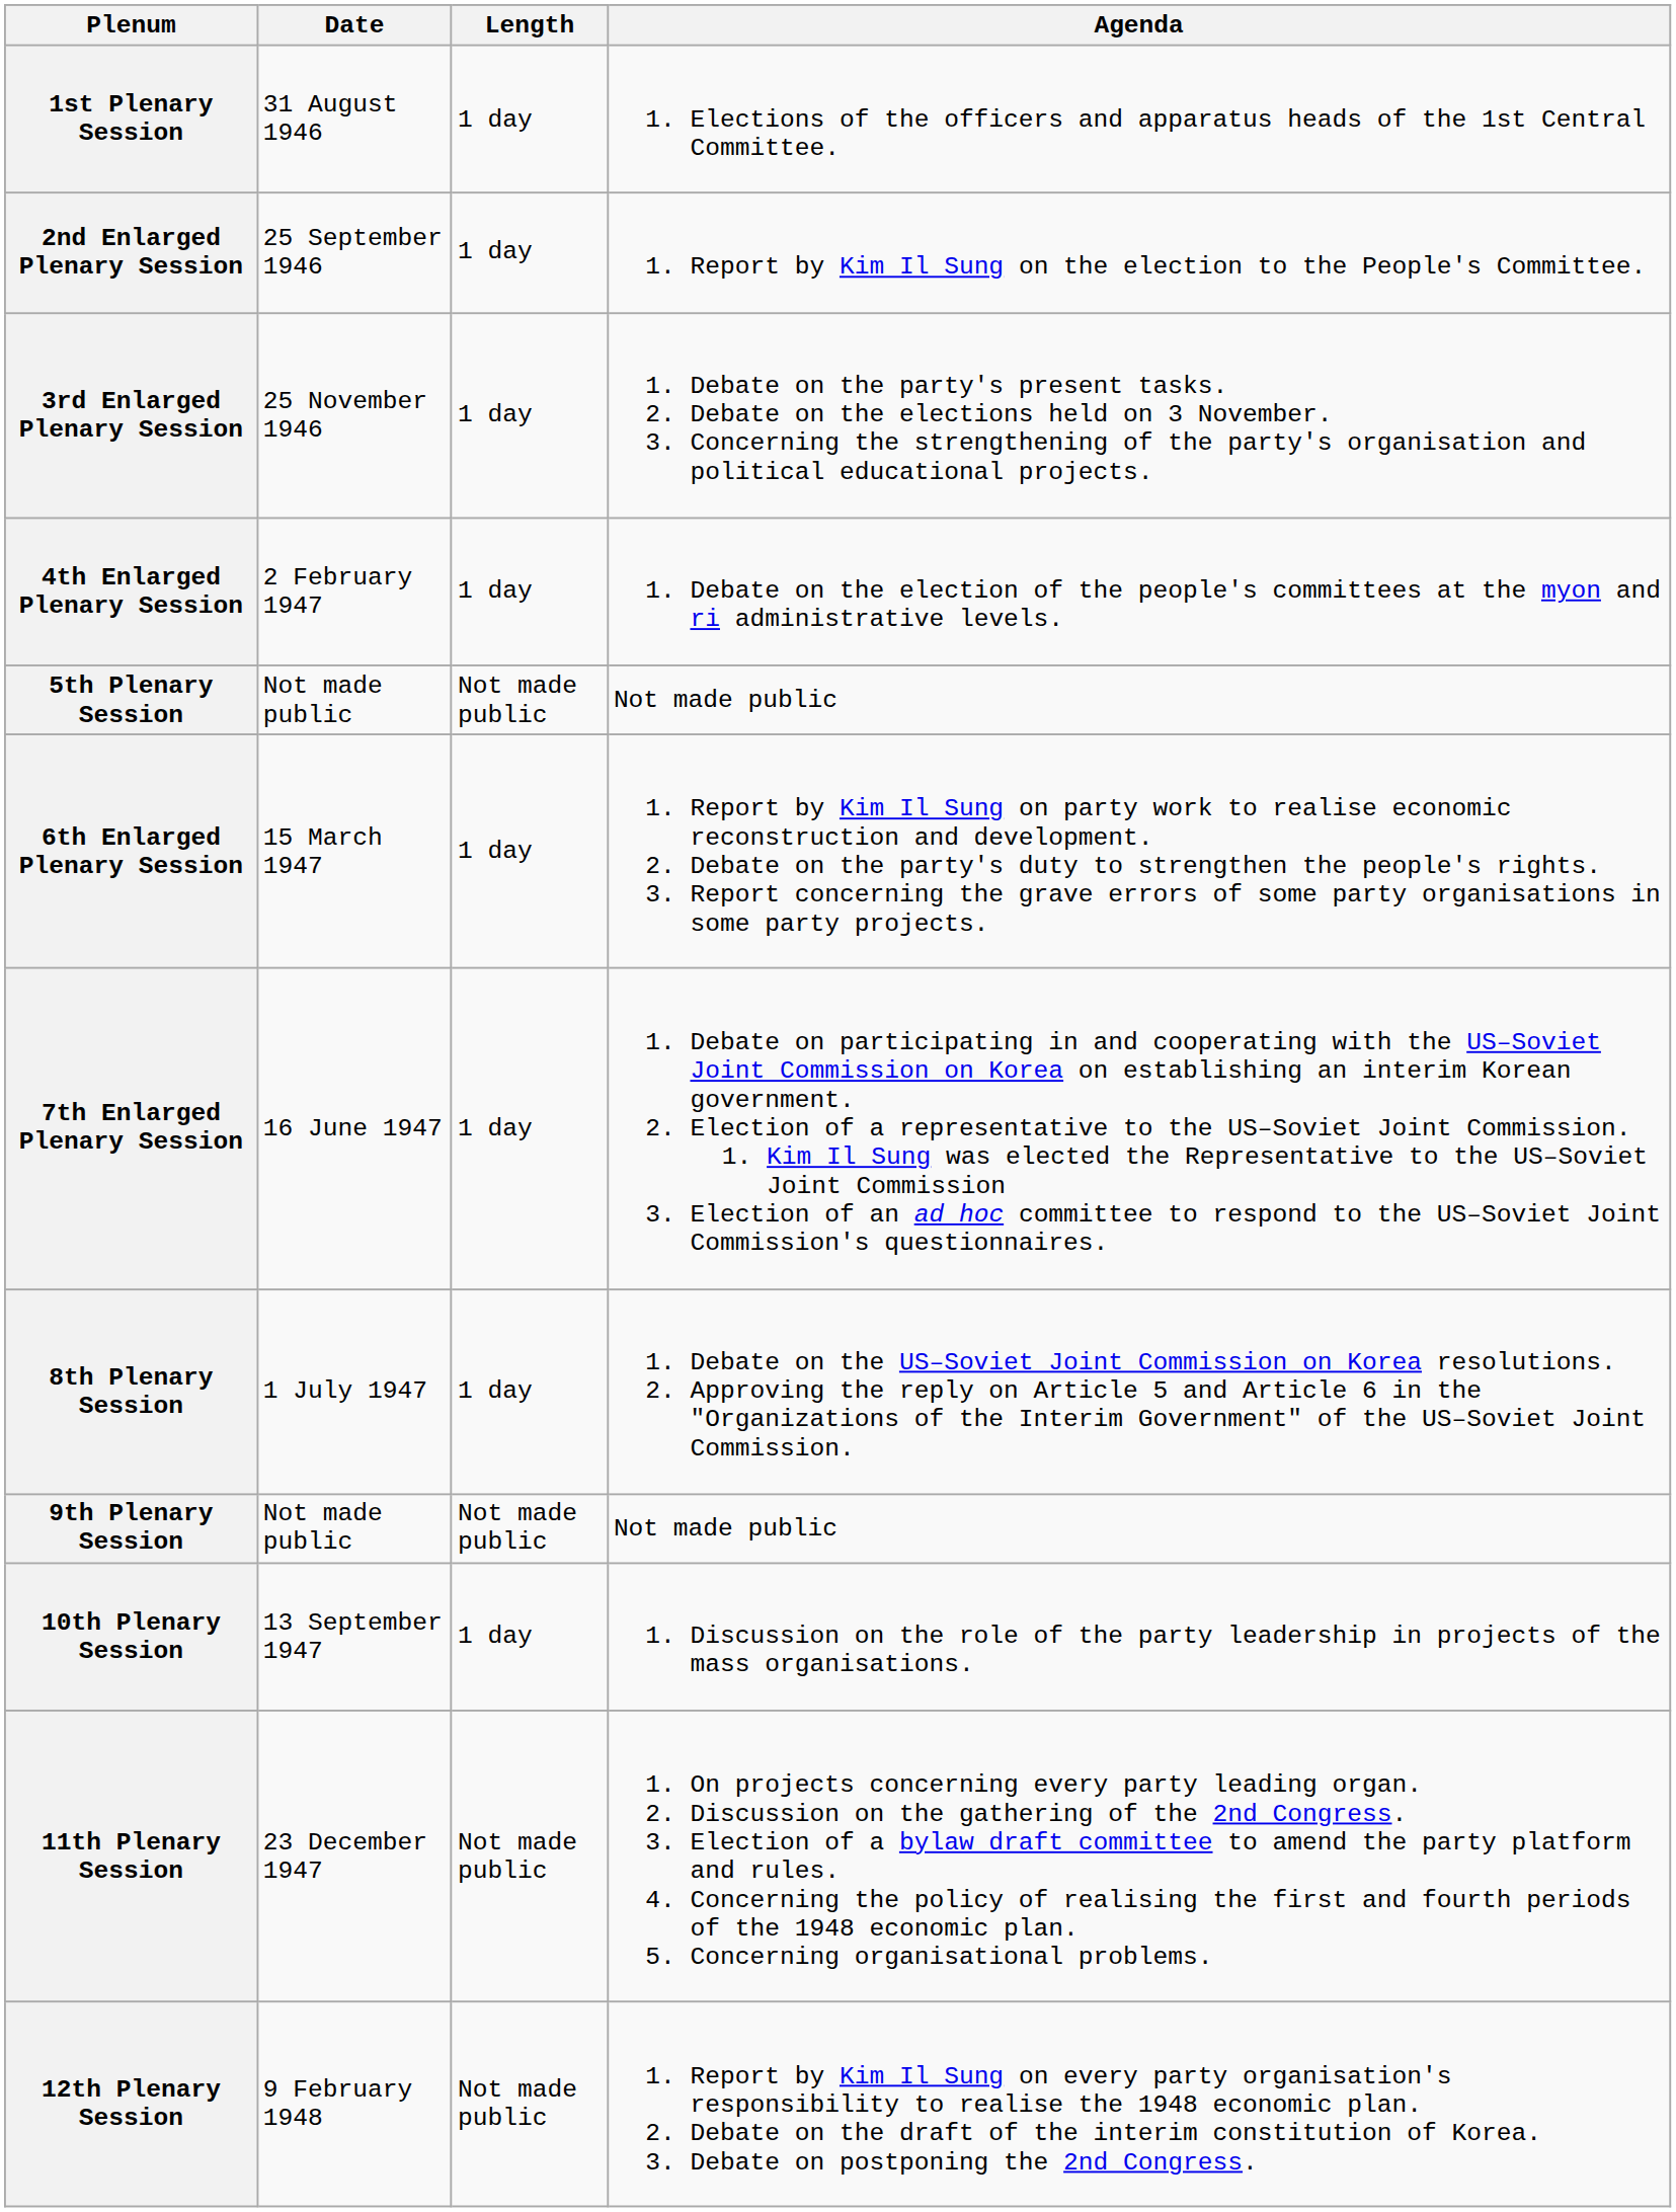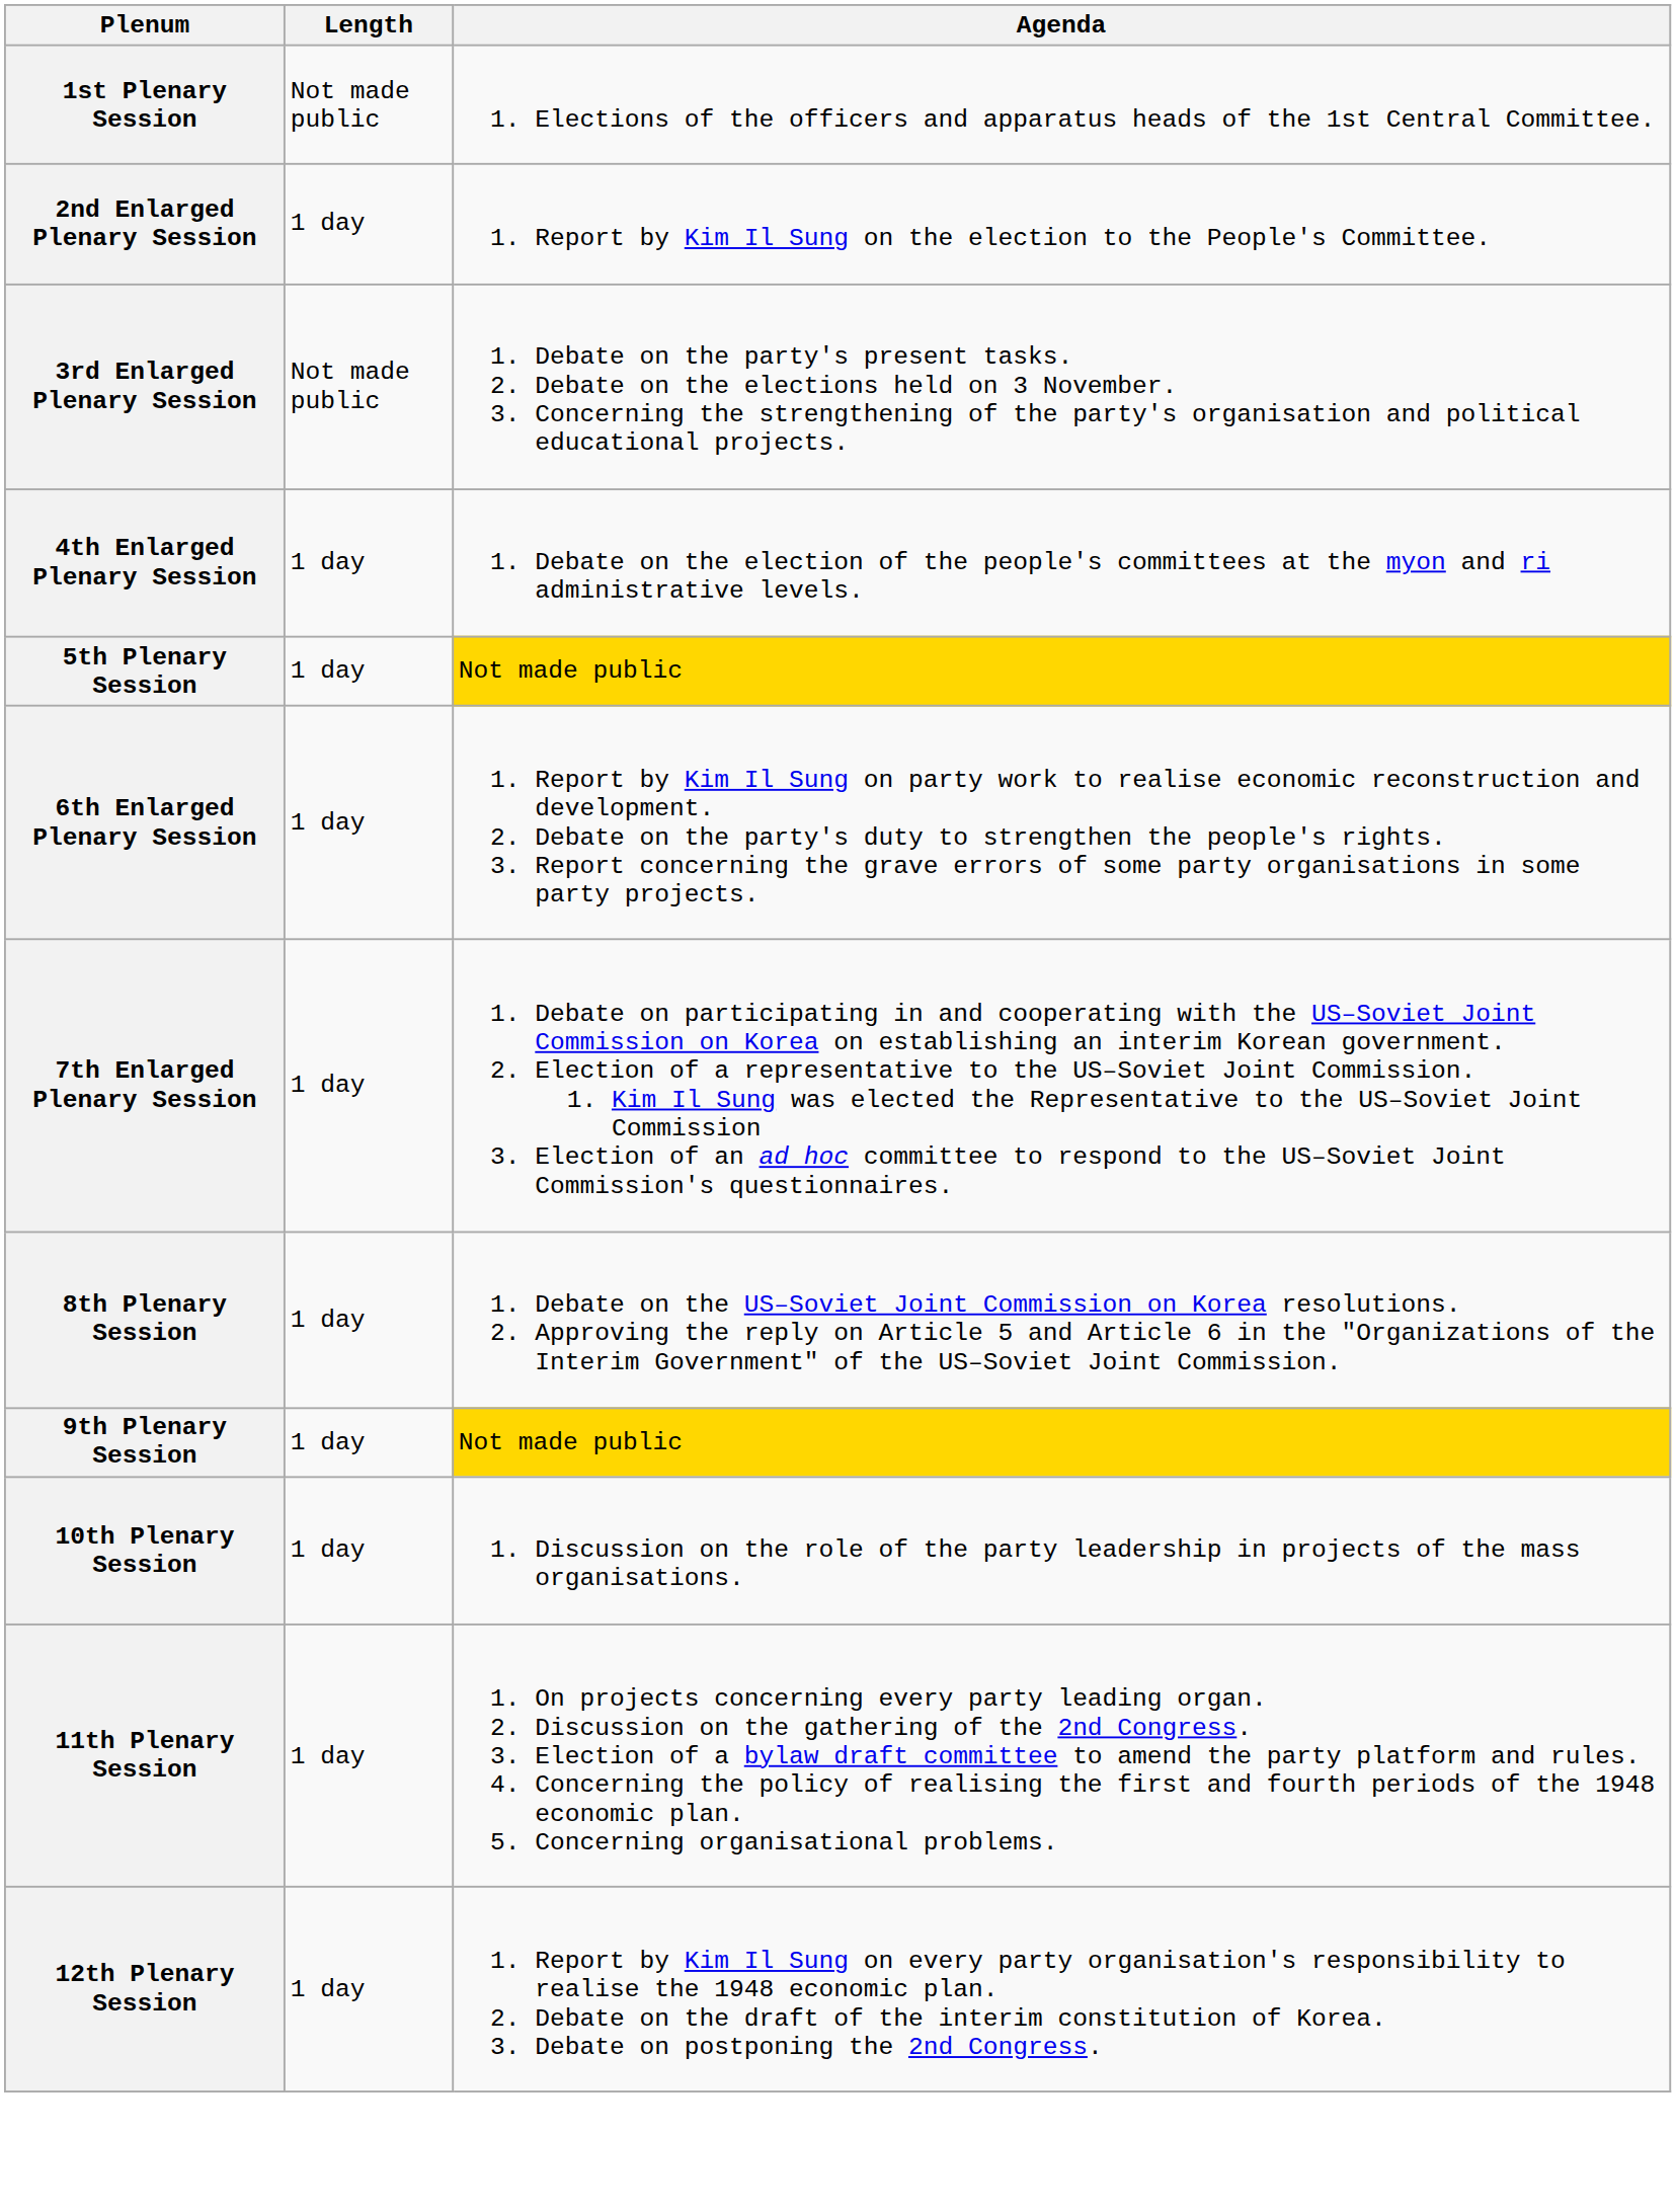- column: Date | 31 August 1946 | 25 September 1946 | 25 November 1946 | 2 February 1947 | Not made public | 15 March 1947 | 16 June 1947 | 1 July 1947 | Not made public | 13 September 1947 | 23 December 1947 | 9 February 1948
1st Plenary Session | Length: 1 day -> Not made public
3rd Enlarged Plenary Session | Length: 1 day -> Not made public
5th Plenary Session | Length: Not made public -> 1 day
5th Plenary Session | Agenda: no background -> gold background
9th Plenary Session | Length: Not made public -> 1 day
9th Plenary Session | Agenda: no background -> gold background
11th Plenary Session | Length: Not made public -> 1 day
12th Plenary Session | Length: Not made public -> 1 day
